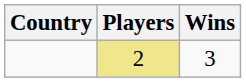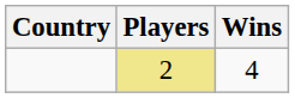row 2 | Wins: 3 -> 4
